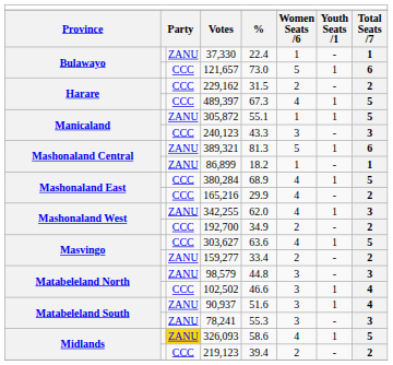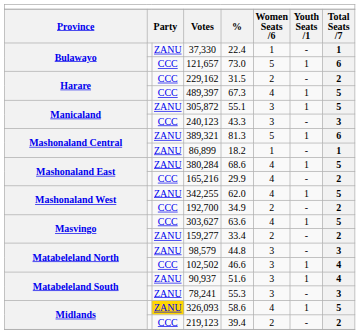305,872 | column 6: 1 -> 3
380,284 | column 3: CCC -> ZANU
380,284 | column 5: 68.9 -> 68.6
342,255 | column 8: 3 -> 5
